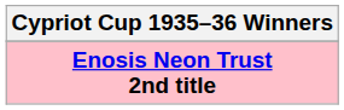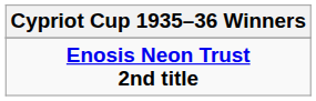row 2 | column 1: pink background -> no background
